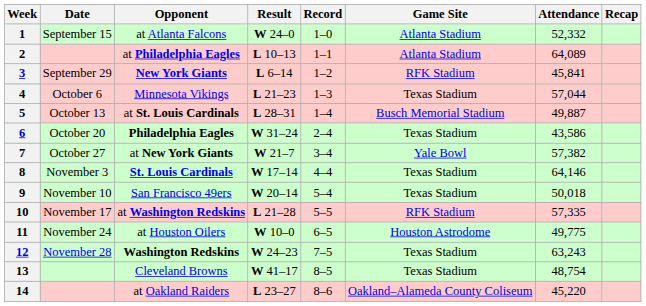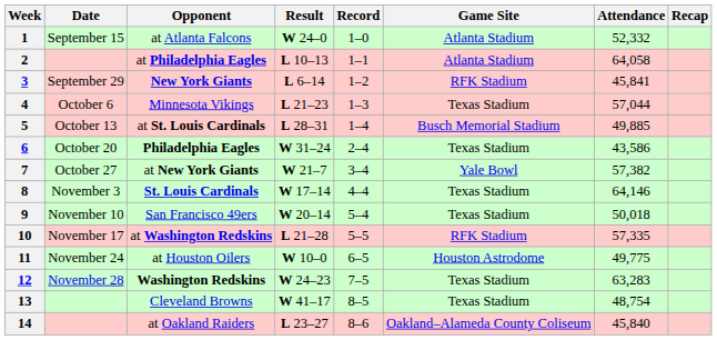2 | Attendance: 64,089 -> 64,058
5 | Attendance: 49,887 -> 49,885
12 | Attendance: 63,243 -> 63,283
14 | Attendance: 45,220 -> 45,840
